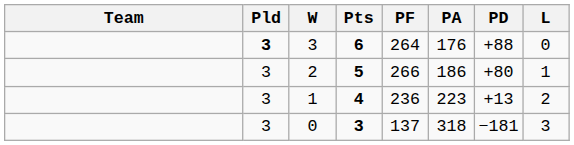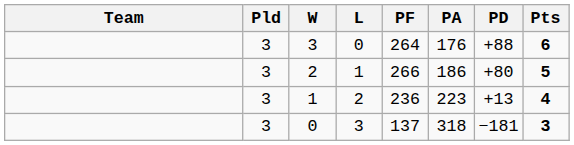columns swapped: L <-> Pts
row 2 | Pld: bold -> normal
